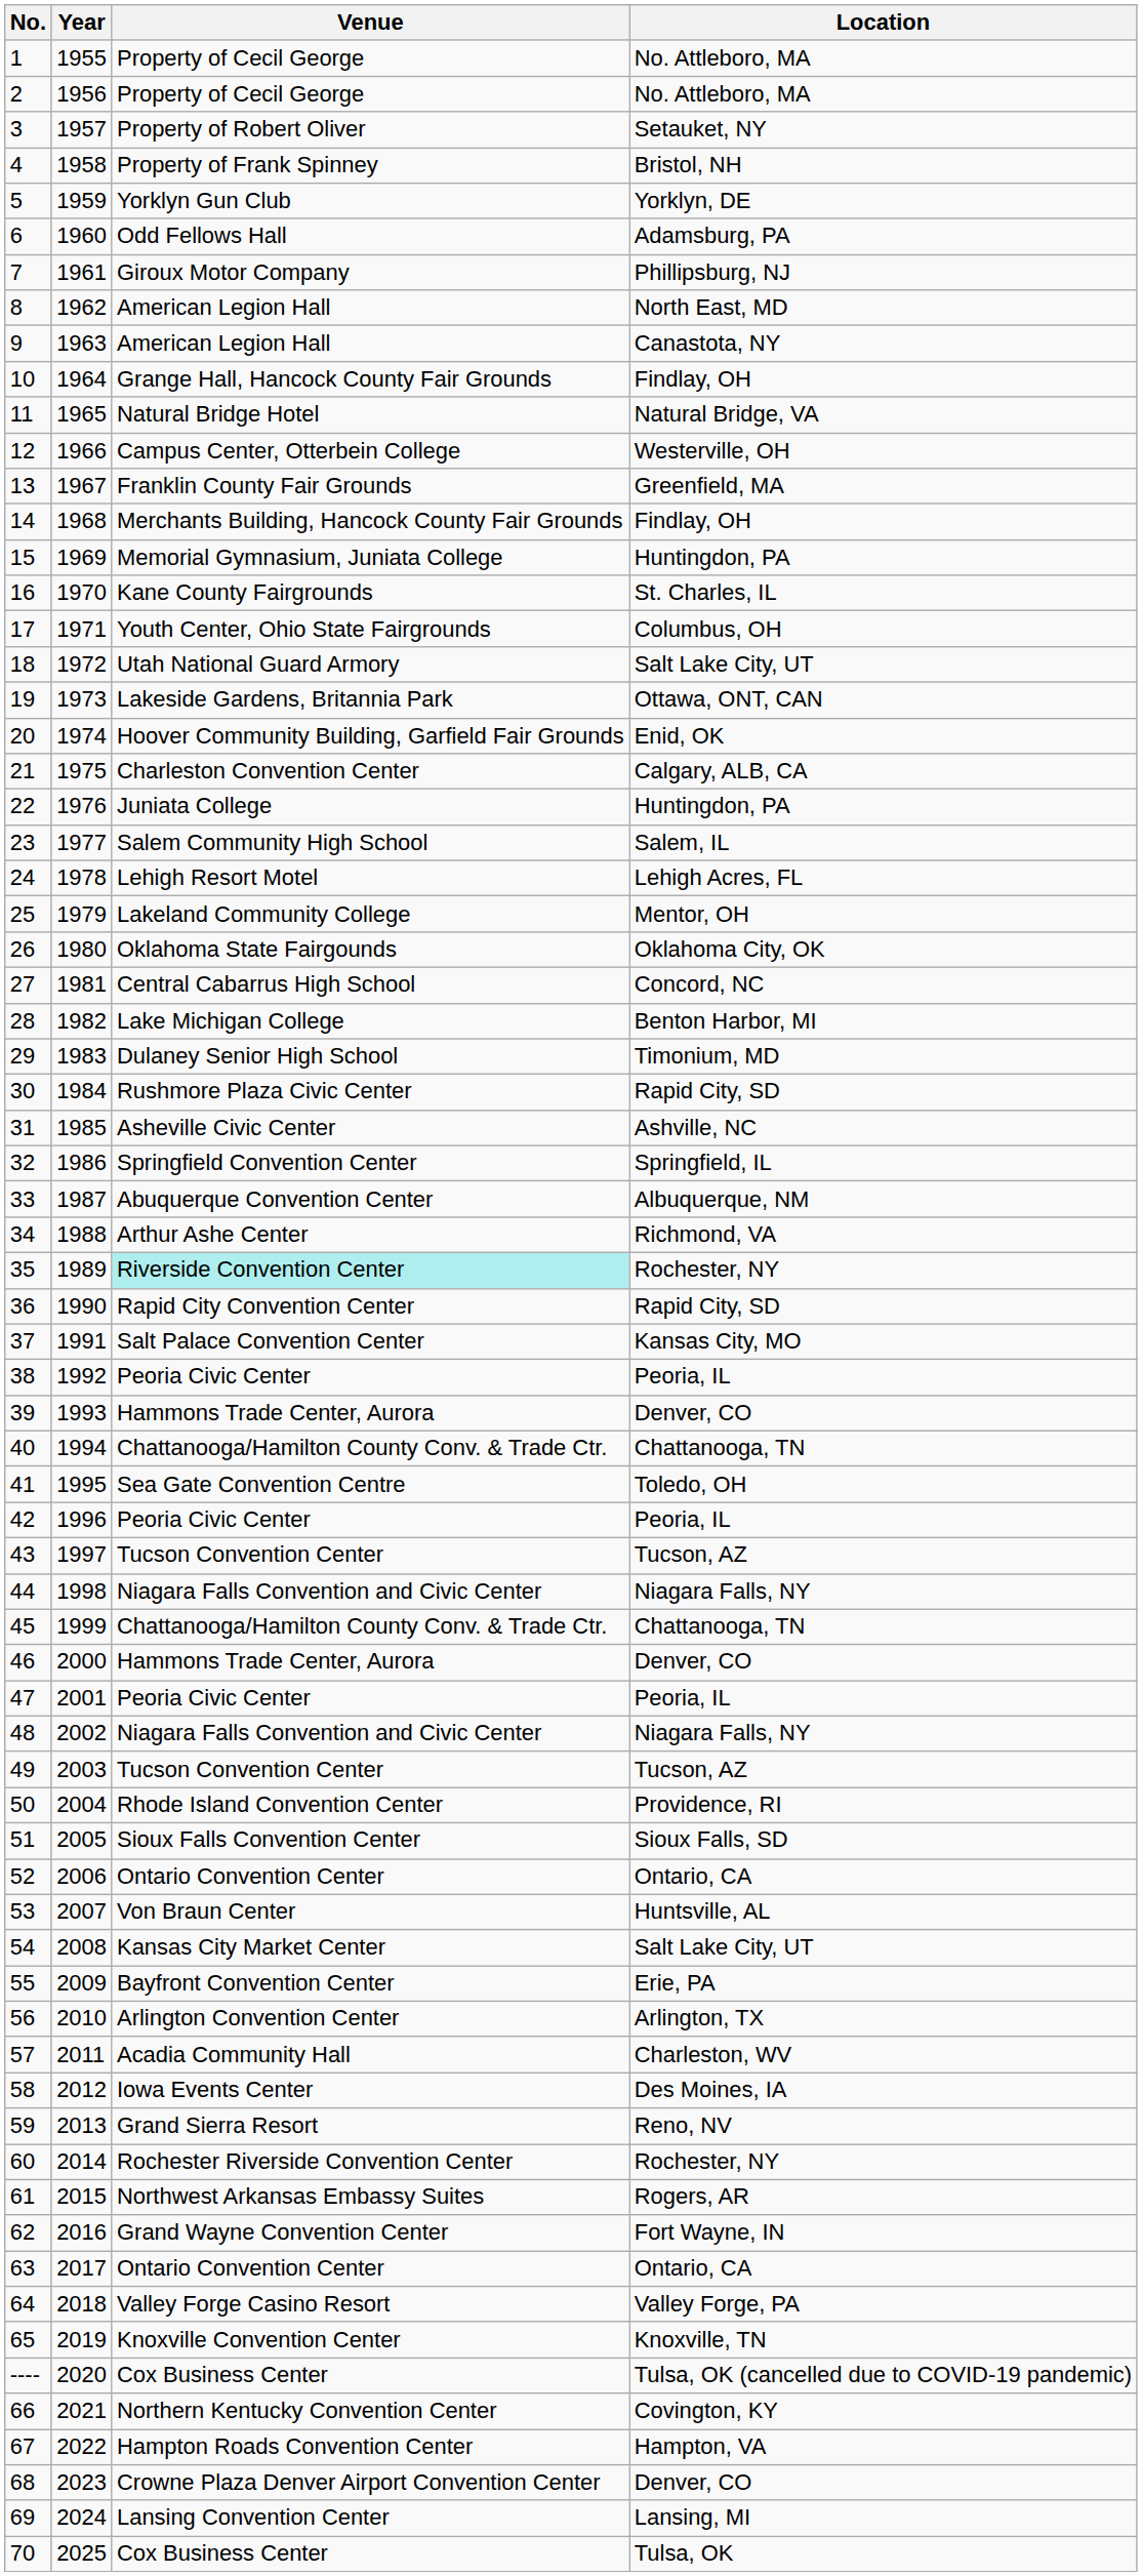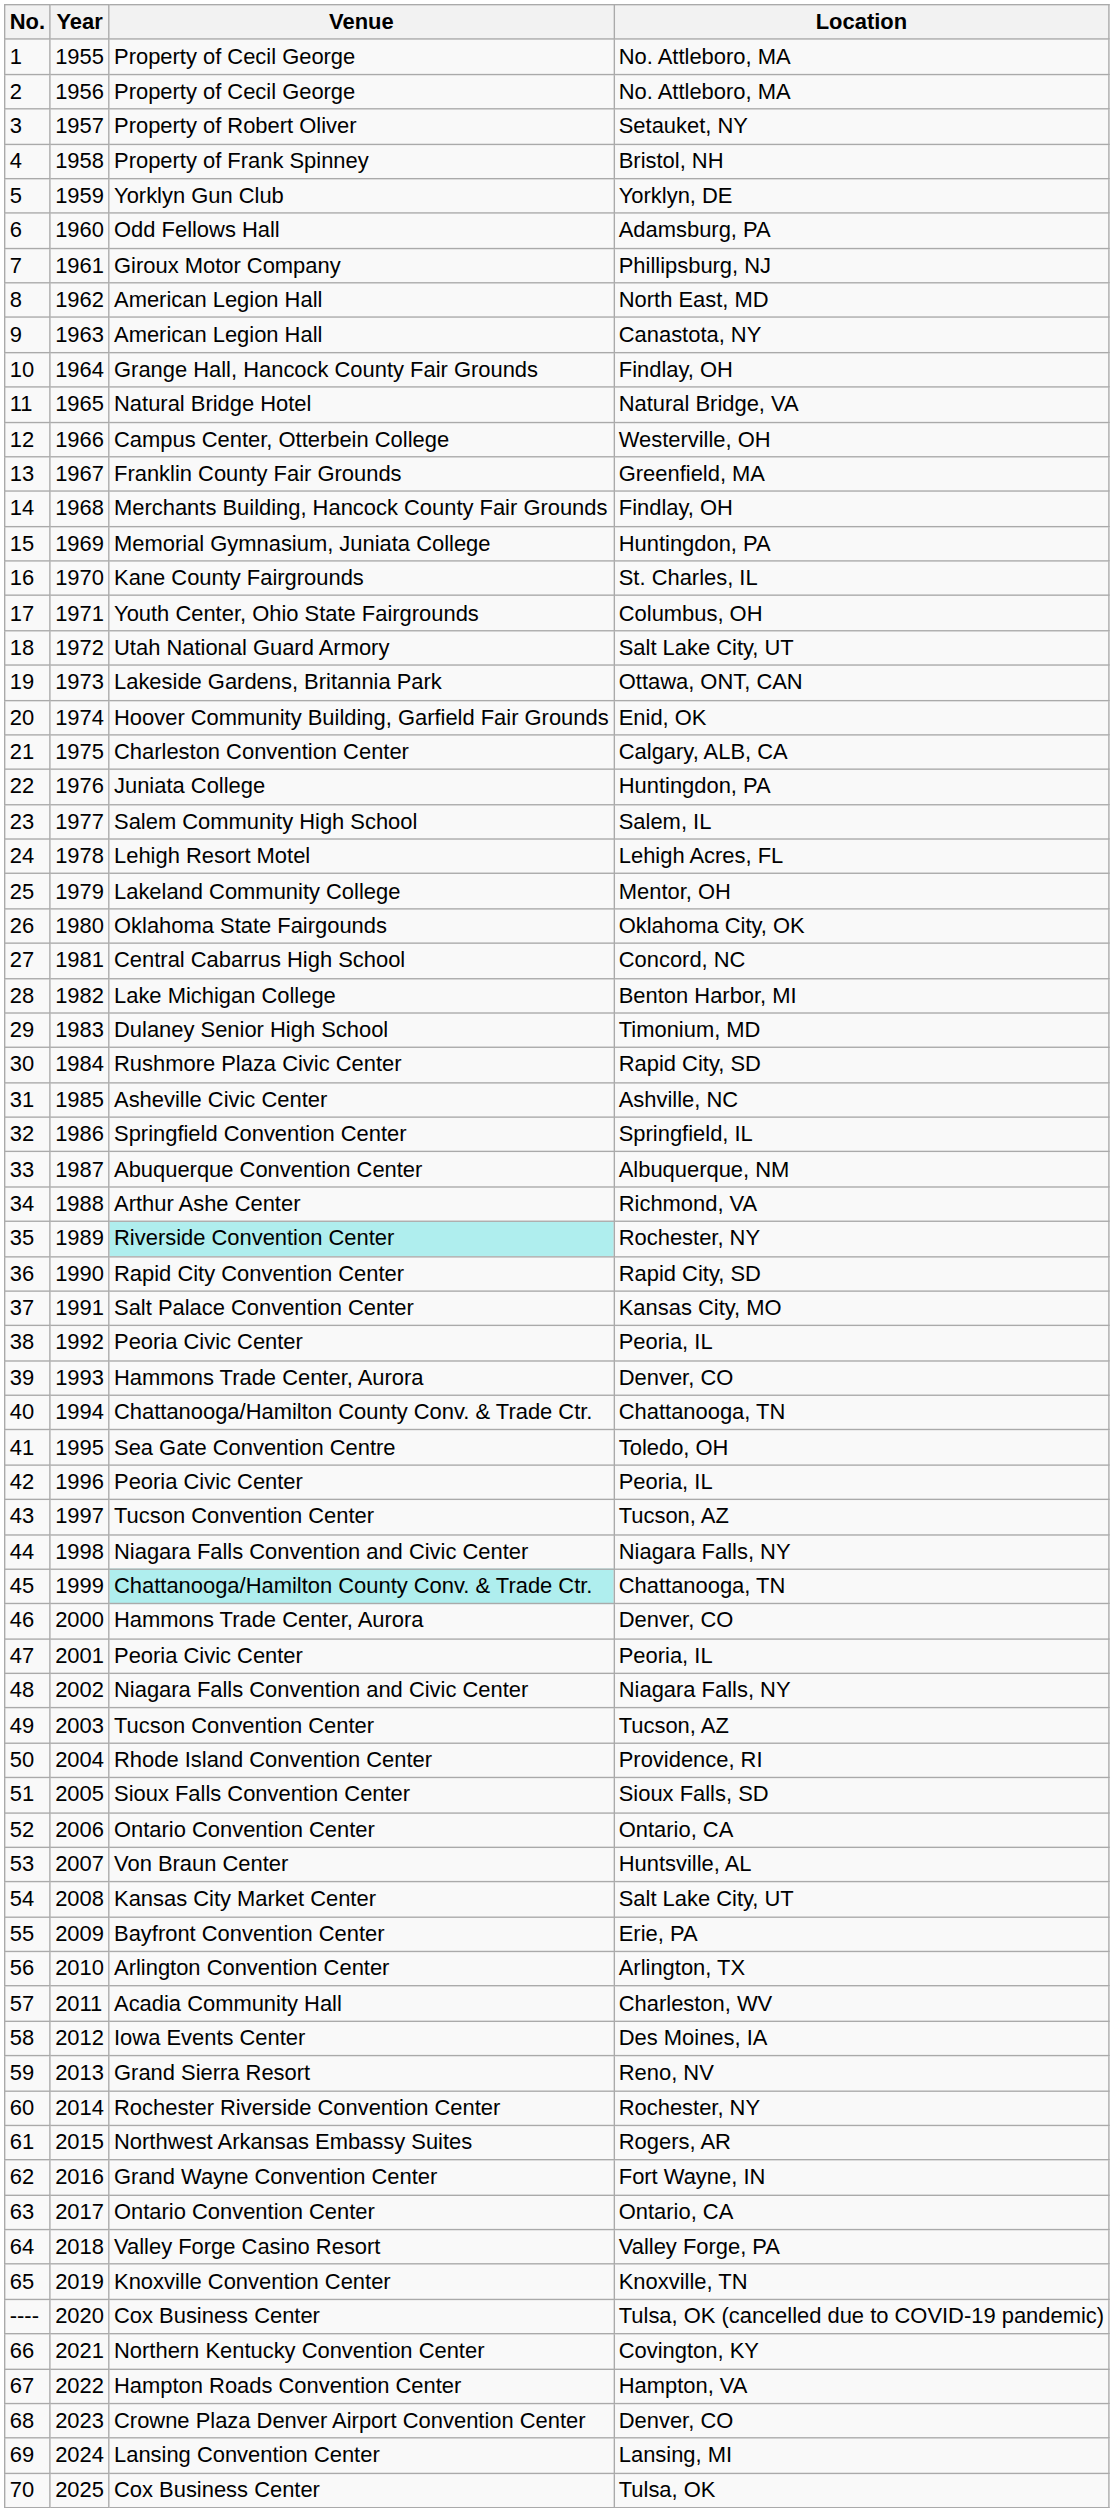45 | Venue: no background -> paleturquoise background
